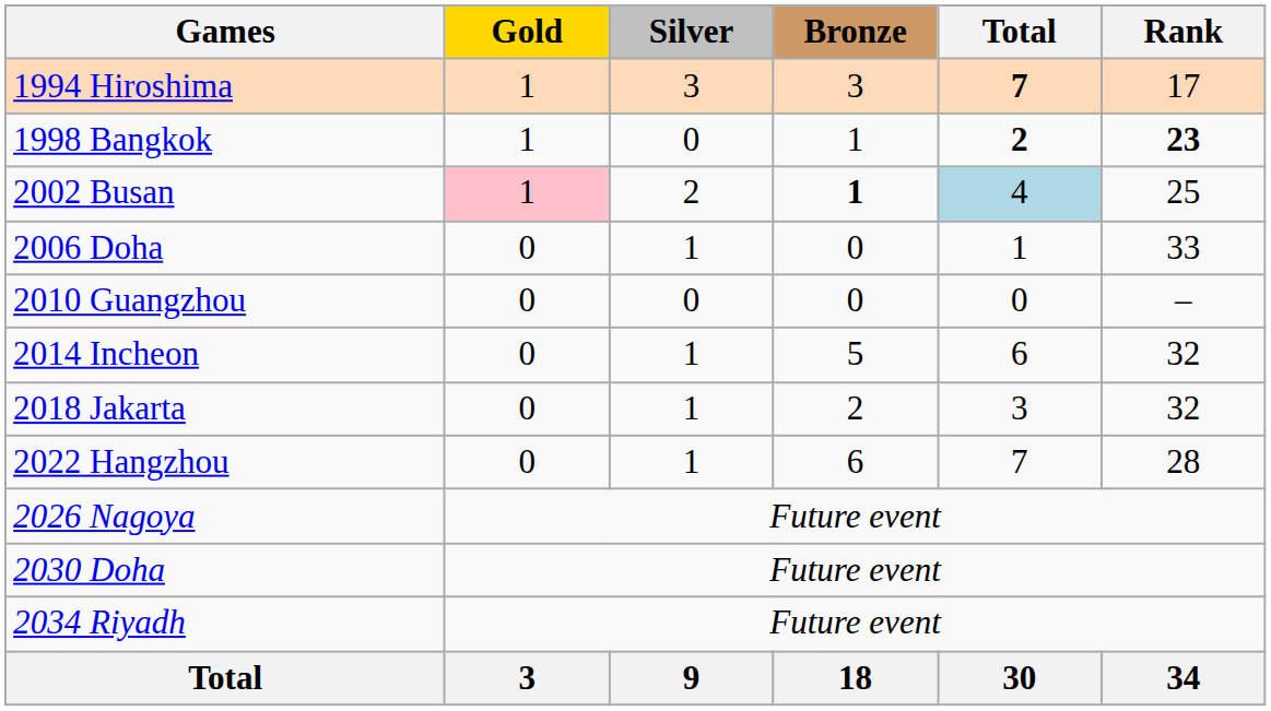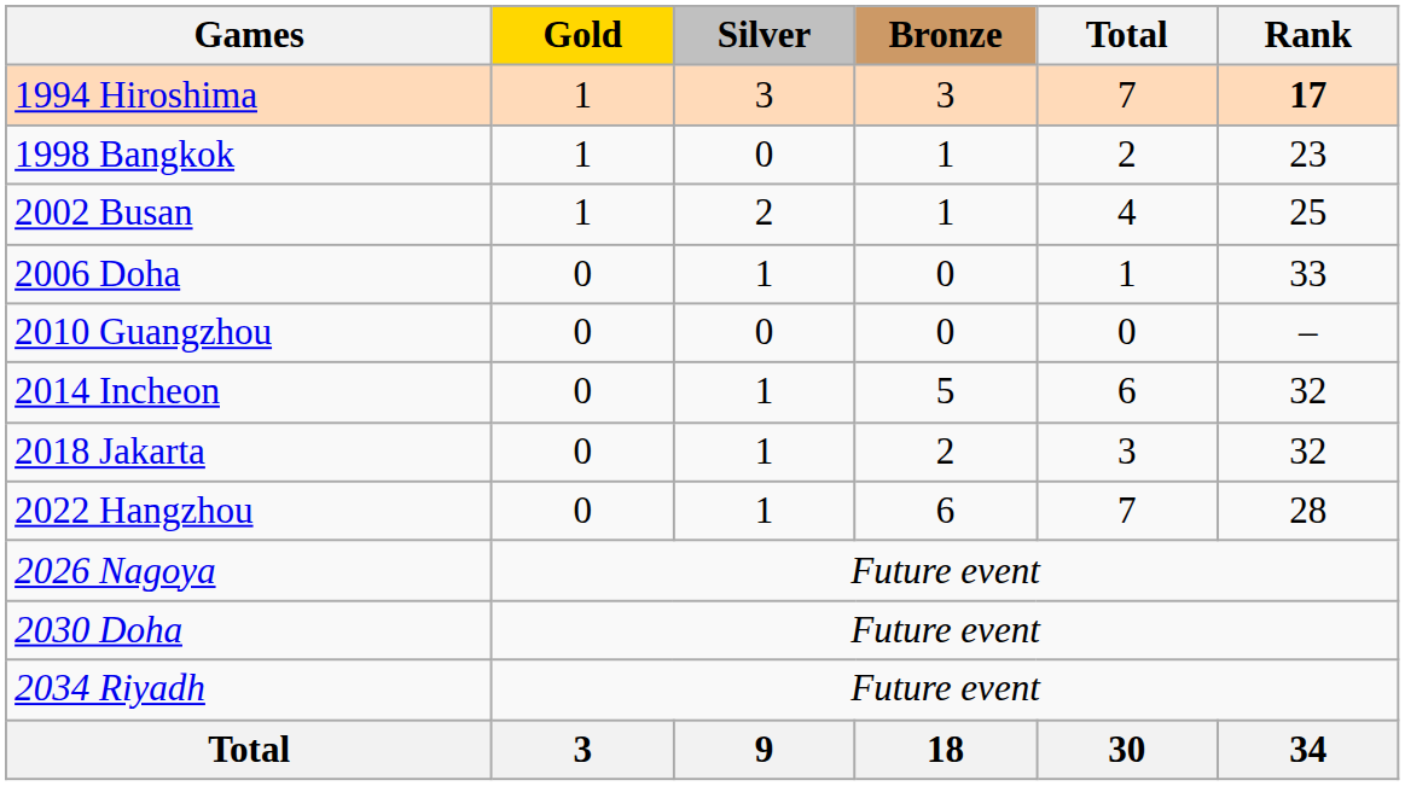1994 Hiroshima | Total: bold -> normal
1994 Hiroshima | Rank: normal -> bold
1998 Bangkok | Total: bold -> normal
1998 Bangkok | Rank: bold -> normal
2002 Busan | Gold: pink background -> no background
2002 Busan | Bronze: bold -> normal
2002 Busan | Total: lightblue background -> no background
